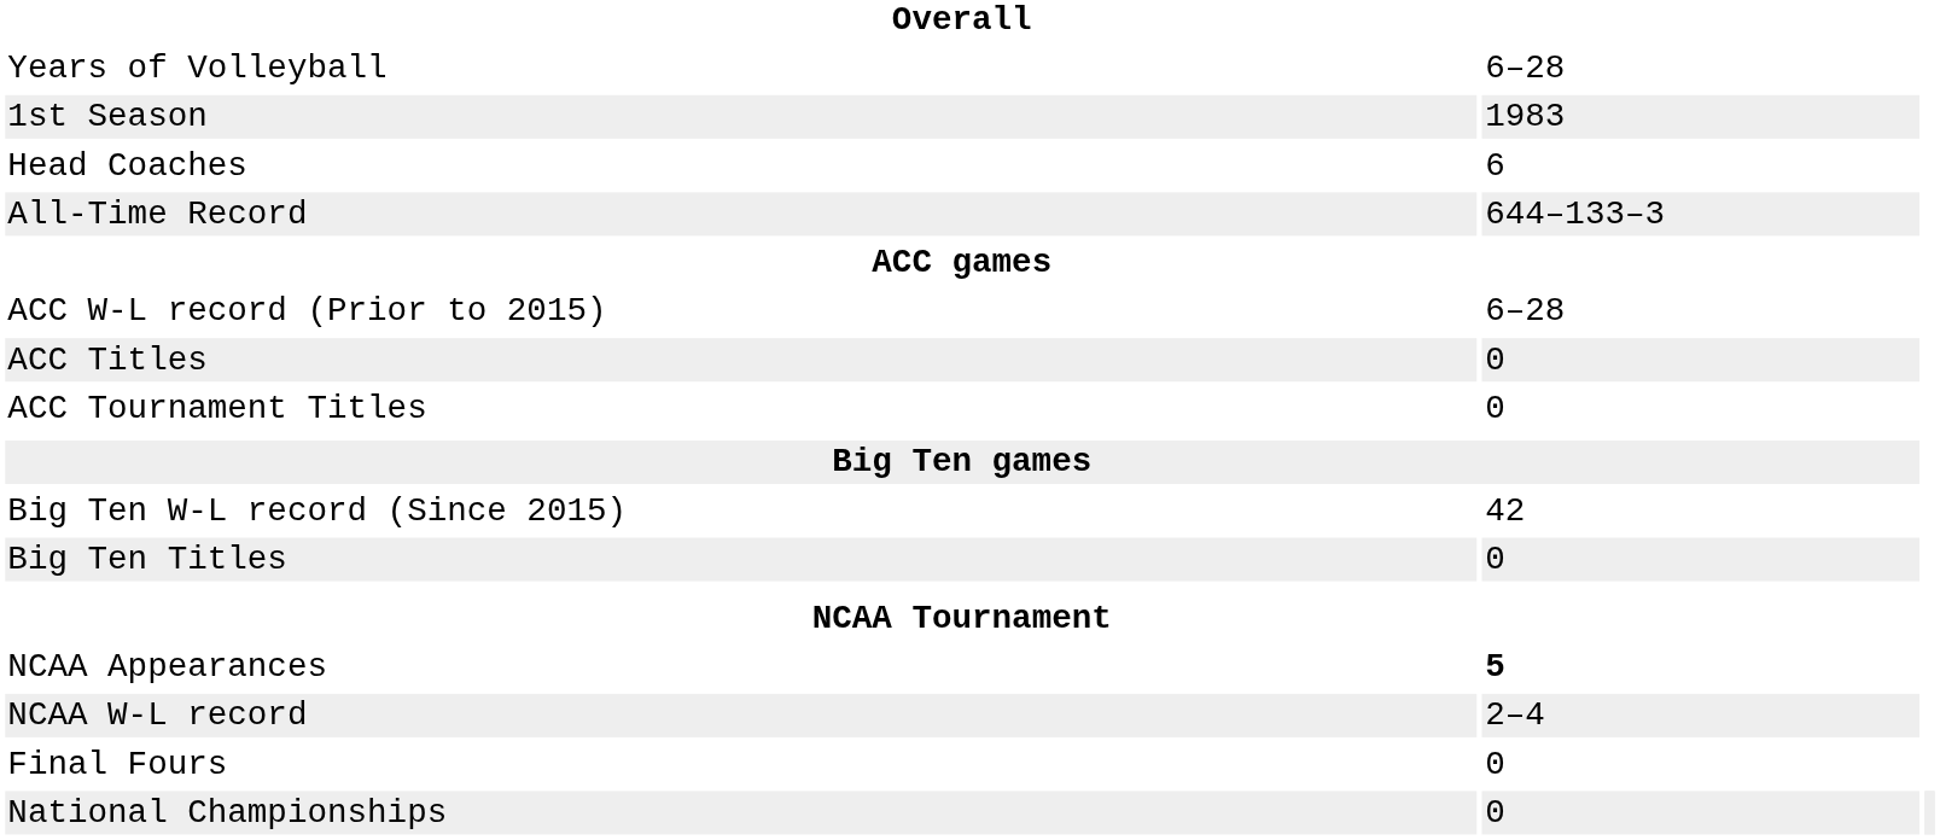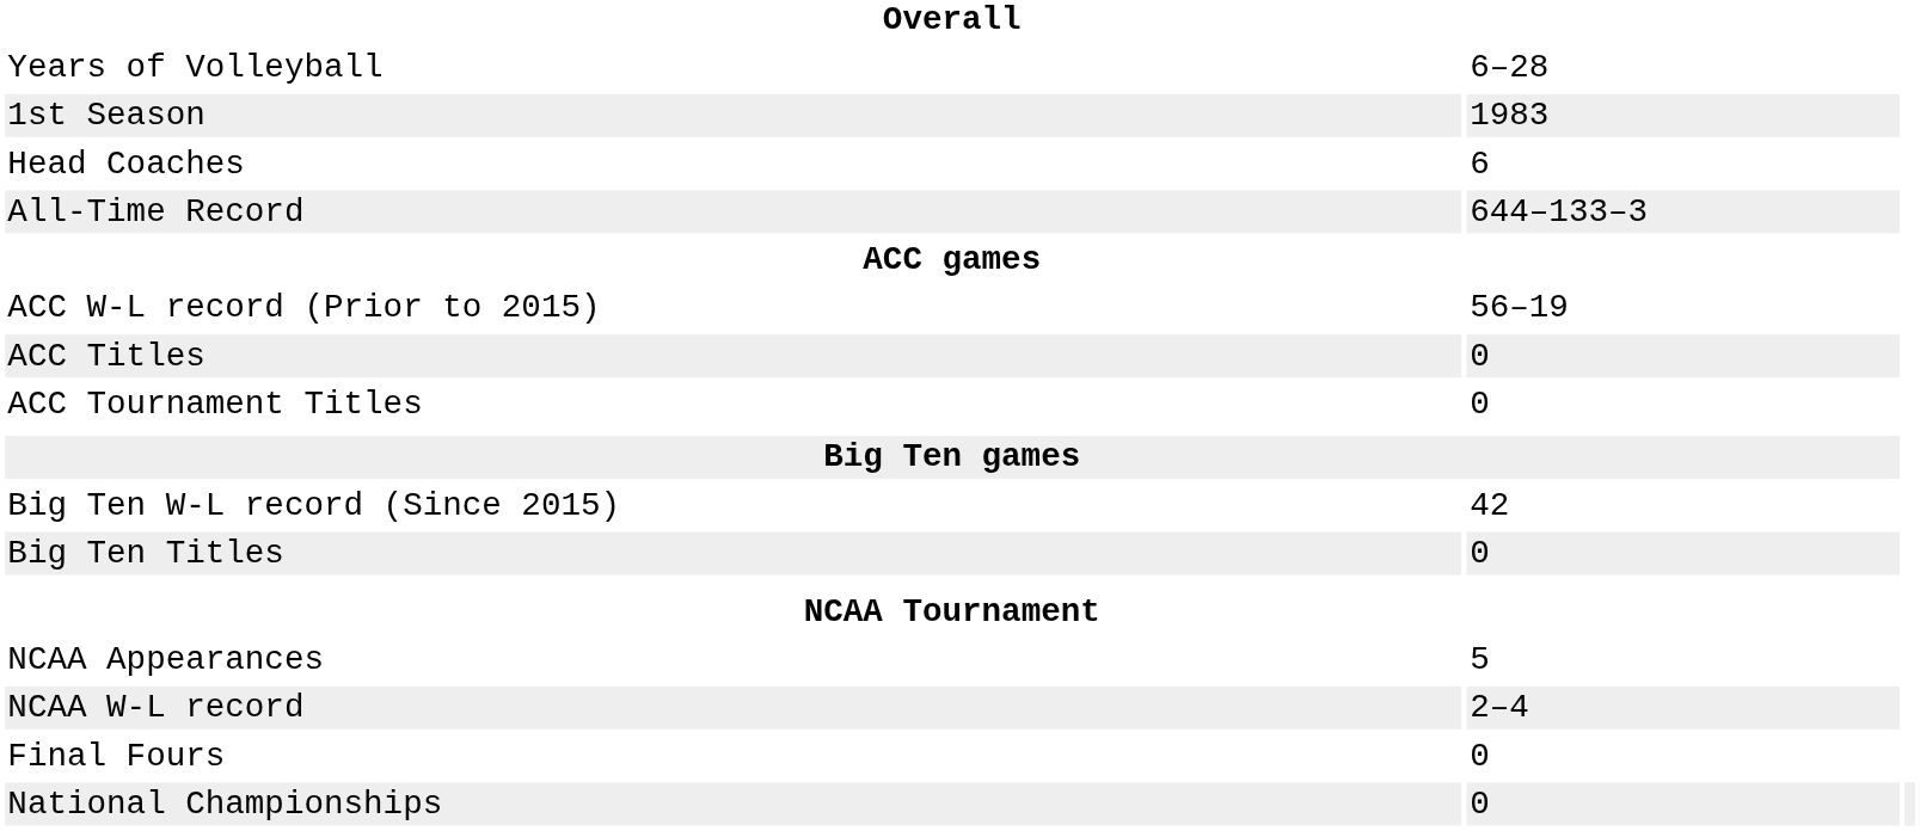ACC W-L record (Prior to 2015) | column 2: 6–28 -> 56–19
NCAA Appearances | column 2: bold -> normal
